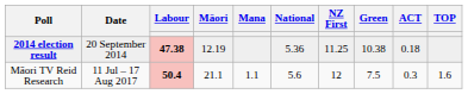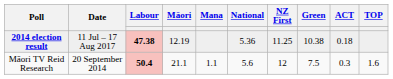2014 election result | Date: 20 September 2014 -> 11 Jul – 17 Aug 2017
Māori TV Reid Research | Date: 11 Jul – 17 Aug 2017 -> 20 September 2014
